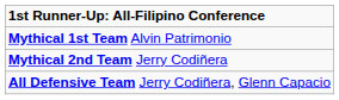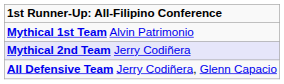row 3 | column 1: no background -> lavender background
